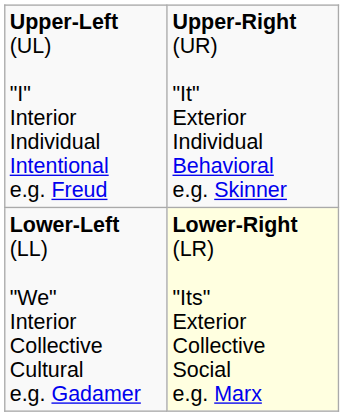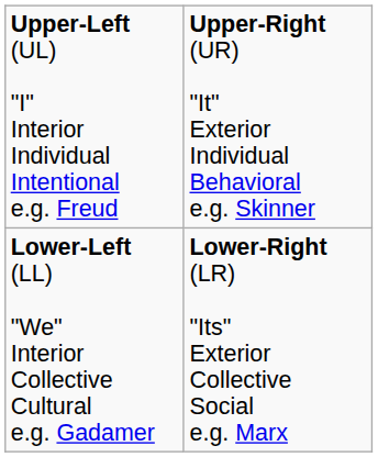row 2 | column 2: lightyellow background -> no background
